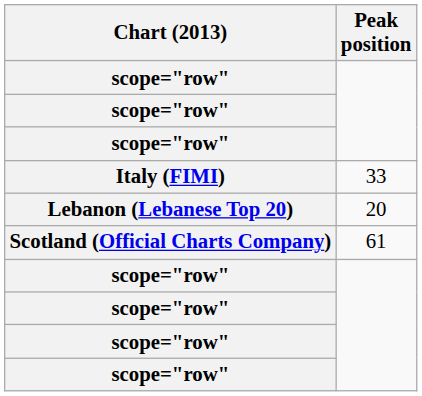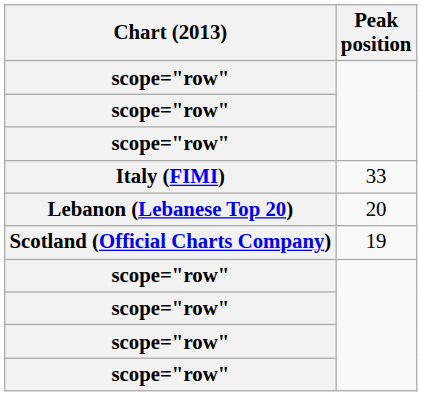Scotland (Official Charts Company) | Peak position: 61 -> 19
